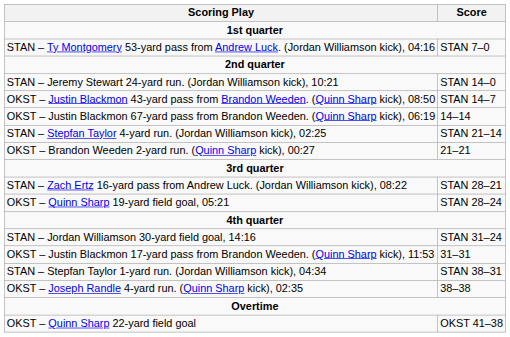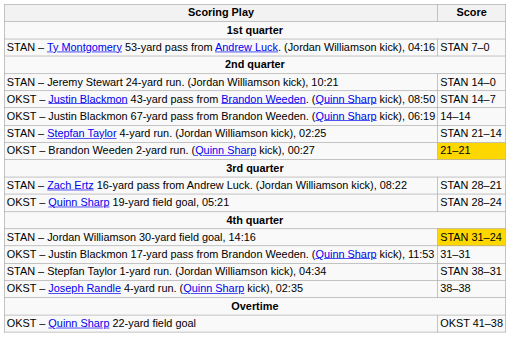OKST – Brandon Weeden 2-yard run. (Quinn Sharp kick), 00:27 | Score: no background -> gold background
STAN – Jordan Williamson 30-yard field goal, 14:16 | Score: no background -> gold background
